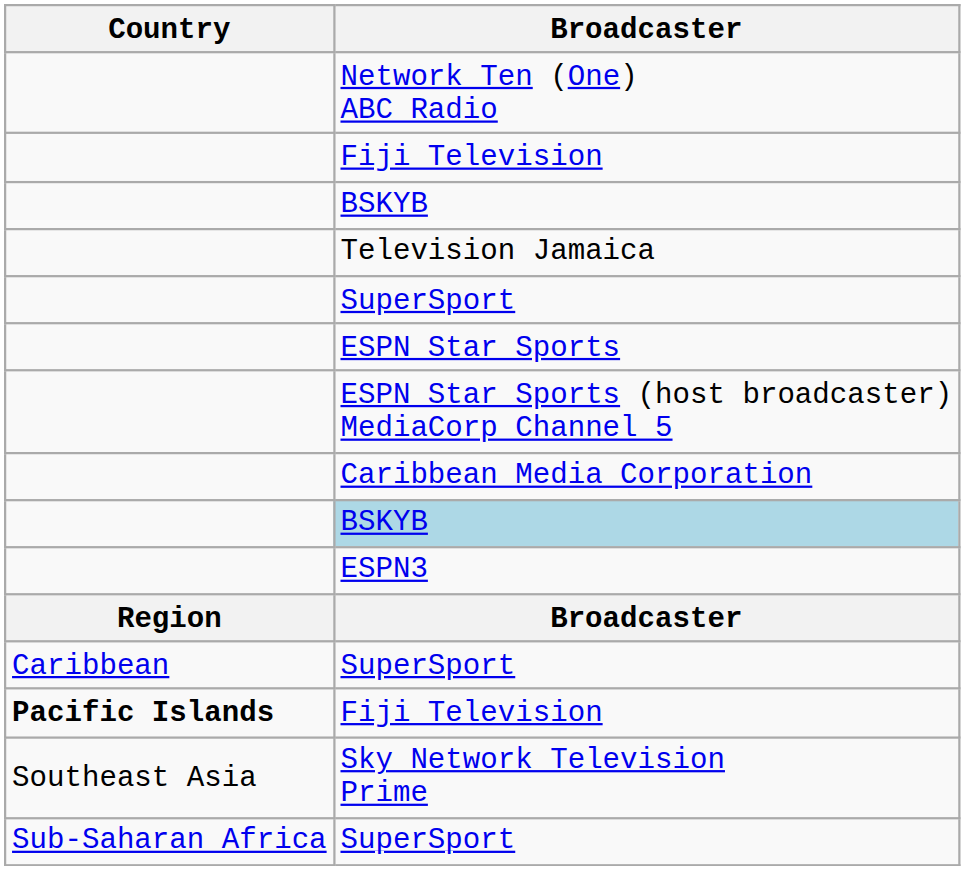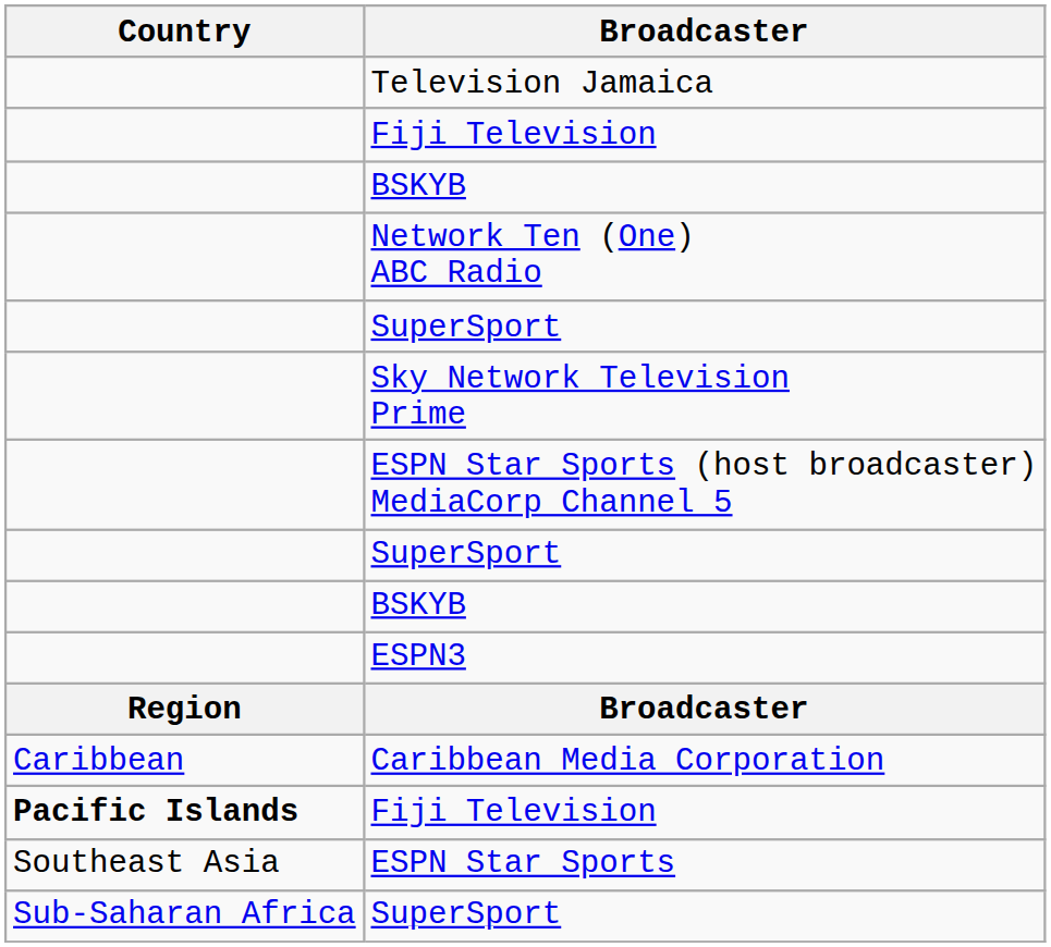row 2 | Broadcaster: Network Ten (One) ABC Radio -> Television Jamaica
row 5 | Broadcaster: Television Jamaica -> Network Ten (One) ABC Radio
row 7 | Broadcaster: ESPN Star Sports -> Sky Network Television Prime
row 9 | Broadcaster: Caribbean Media Corporation -> SuperSport
row 10 | Broadcaster: lightblue background -> no background
row 13 | Broadcaster: SuperSport -> Caribbean Media Corporation
row 15 | Broadcaster: Sky Network Television Prime -> ESPN Star Sports
